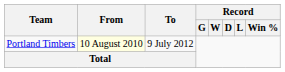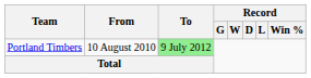Portland Timbers | From: lightyellow background -> no background
Portland Timbers | To: no background -> lightgreen background
